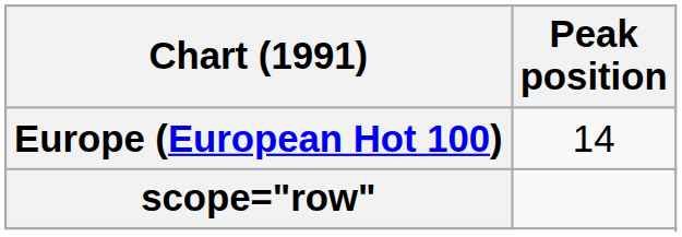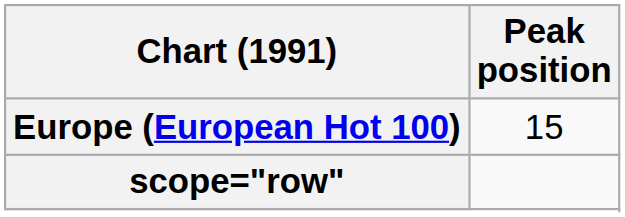Europe (European Hot 100) | Peak position: 14 -> 15
